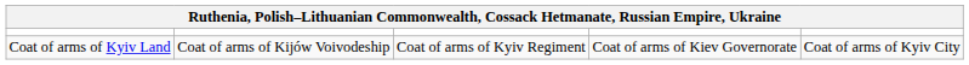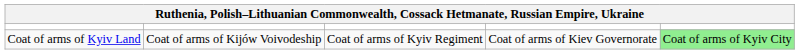Coat of arms of Kyiv Land | column 5: no background -> lightgreen background
